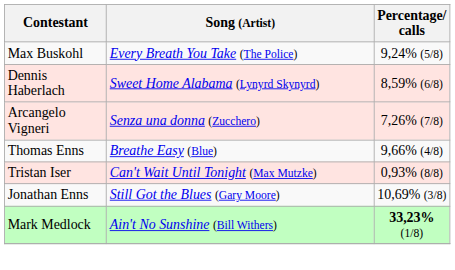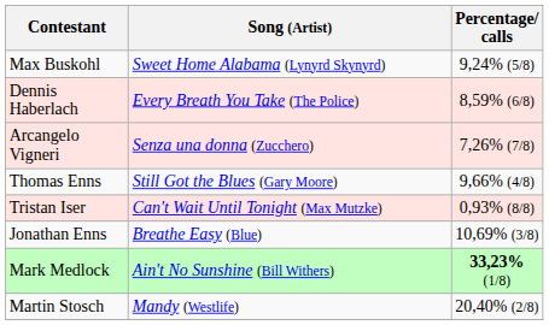Max Buskohl | Song (Artist): Every Breath You Take (The Police) -> Sweet Home Alabama (Lynyrd Skynyrd)
Dennis Haberlach | Song (Artist): Sweet Home Alabama (Lynyrd Skynyrd) -> Every Breath You Take (The Police)
Thomas Enns | Song (Artist): Breathe Easy (Blue) -> Still Got the Blues (Gary Moore)
Jonathan Enns | Song (Artist): Still Got the Blues (Gary Moore) -> Breathe Easy (Blue)
+ row: Martin Stosch | Mandy (Westlife) | 20,40% (2/8)
